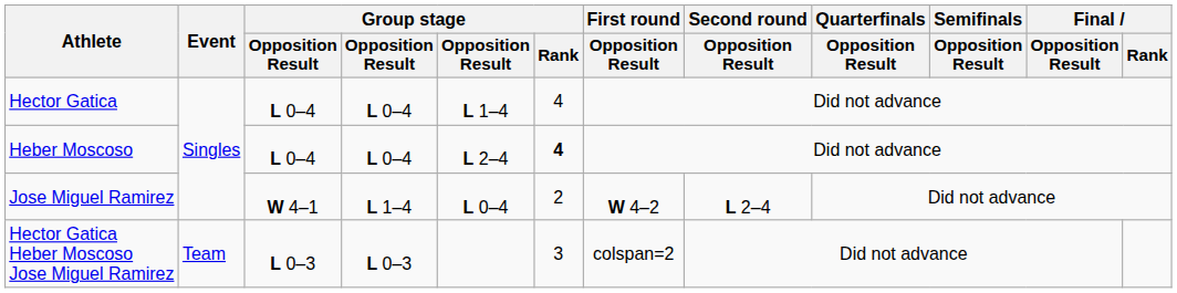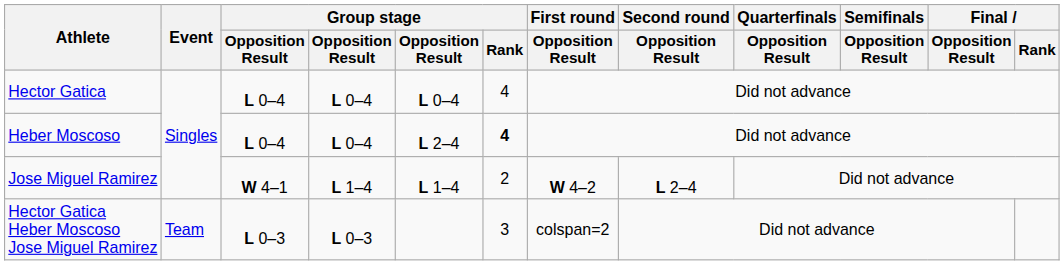Hector Gatica | column 5: L 1–4 -> L 0–4
Jose Miguel Ramirez | column 5: L 0–4 -> L 1–4
